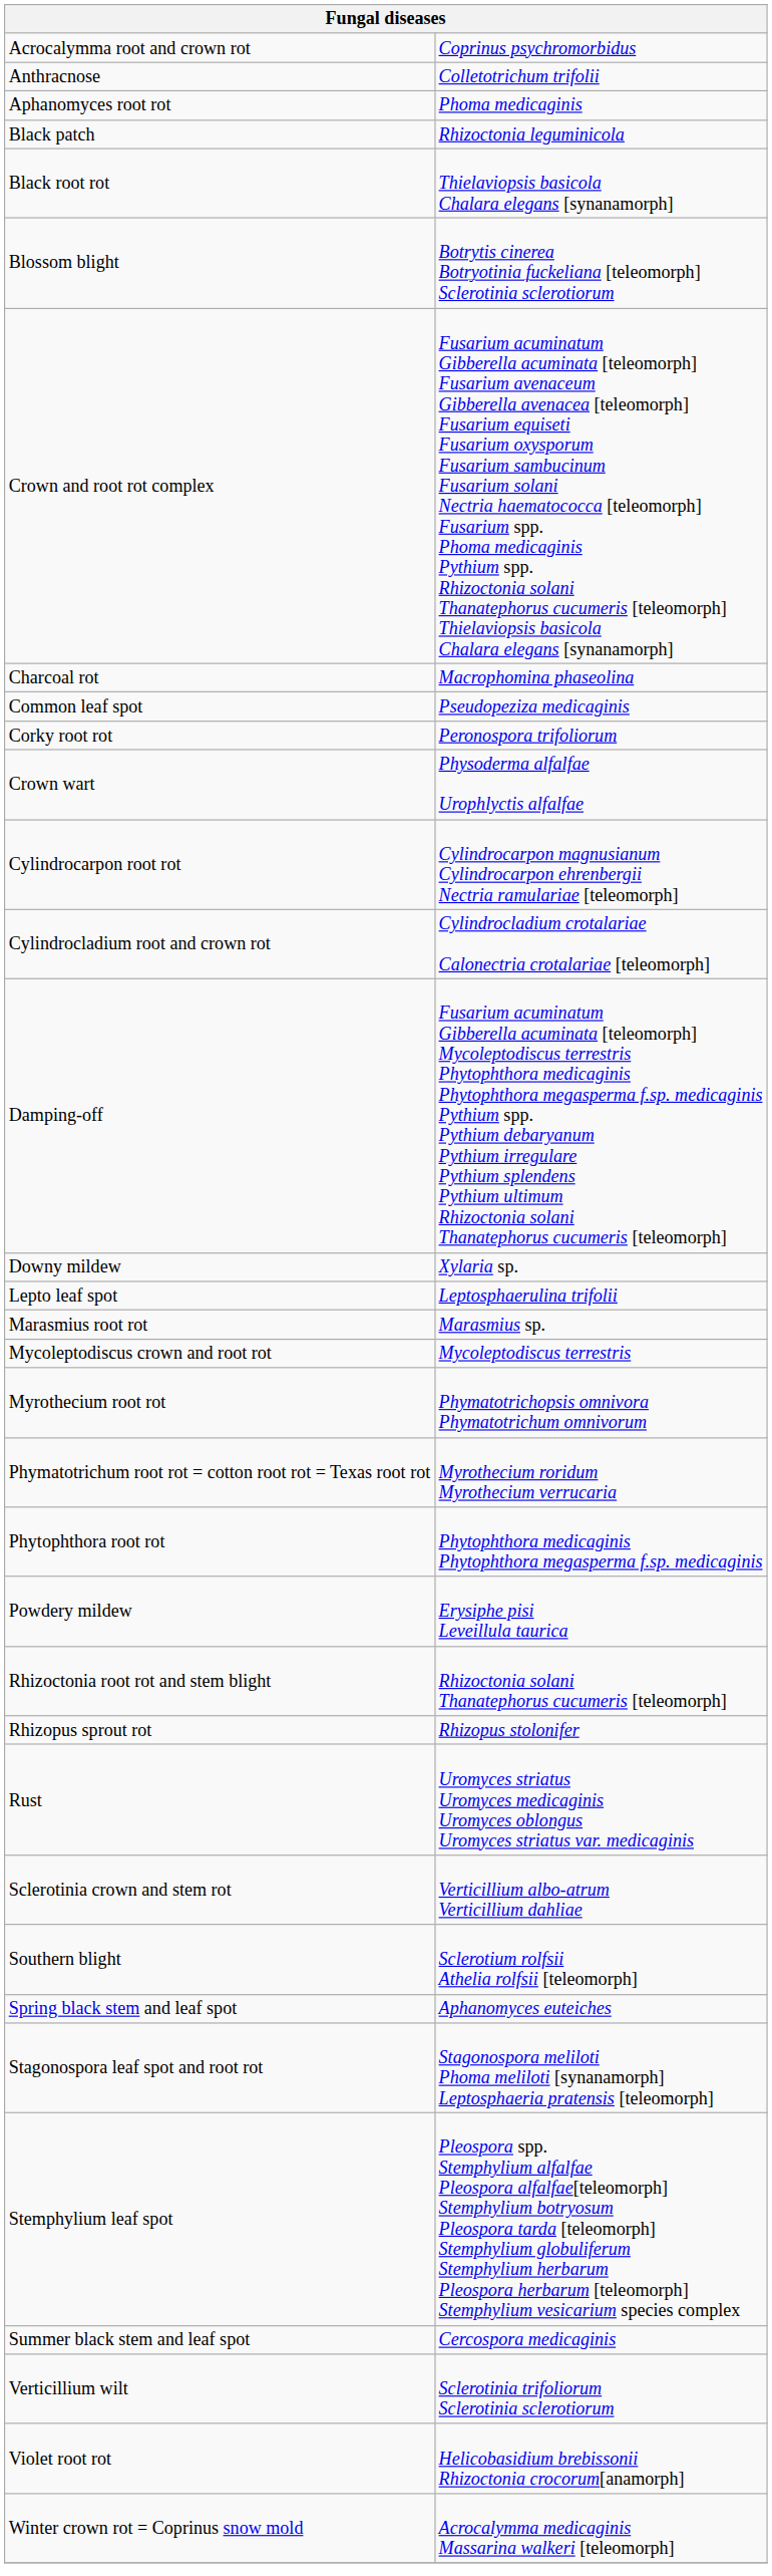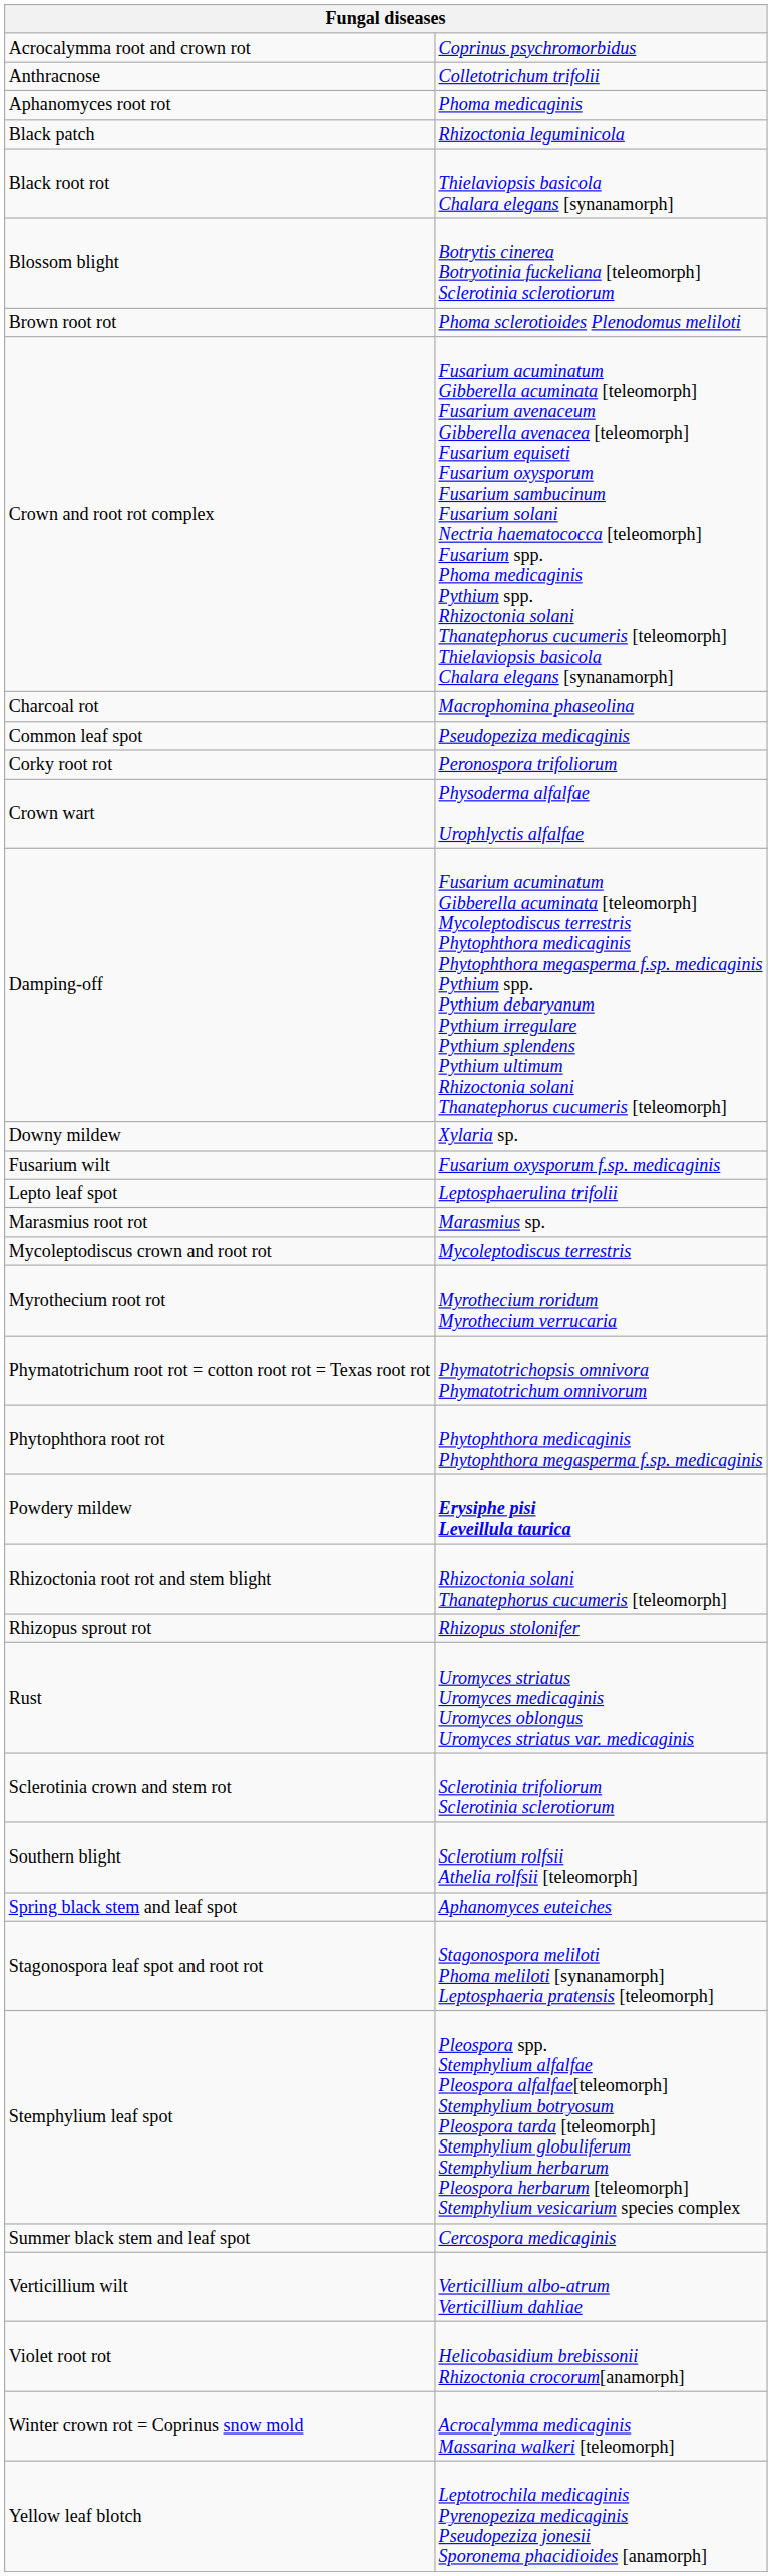+ row: Brown root rot | Phoma sclerotioides Plenodomus meliloti
- row: Cylindrocarpon root rot | Cylindrocarpon magnusianum Cylindrocarpon ehrenbergii Nectria ramulariae [teleomorph]
- row: Cylindrocladium root and crown rot | Cylindrocladium crotalariae Calonectria crotalariae [teleomorph]
+ row: Fusarium wilt | Fusarium oxysporum f.sp. medicaginis
Myrothecium root rot | column 2: Phymatotrichopsis omnivora Phymatotrichum omnivorum -> Myrothecium roridum Myrothecium verrucaria
Phymatotrichum root rot = cotton root rot = Texas root rot | column 2: Myrothecium roridum Myrothecium verrucaria -> Phymatotrichopsis omnivora Phymatotrichum omnivorum
Powdery mildew | column 2: normal -> bold
Sclerotinia crown and stem rot | column 2: Verticillium albo-atrum Verticillium dahliae -> Sclerotinia trifoliorum Sclerotinia sclerotiorum
Verticillium wilt | column 2: Sclerotinia trifoliorum Sclerotinia sclerotiorum -> Verticillium albo-atrum Verticillium dahliae
+ row: Yellow leaf blotch | Leptotrochila medicaginis Pyrenopeziza medicaginis Pseudopeziza jonesii Sporonema phacidioides [anamorph]
